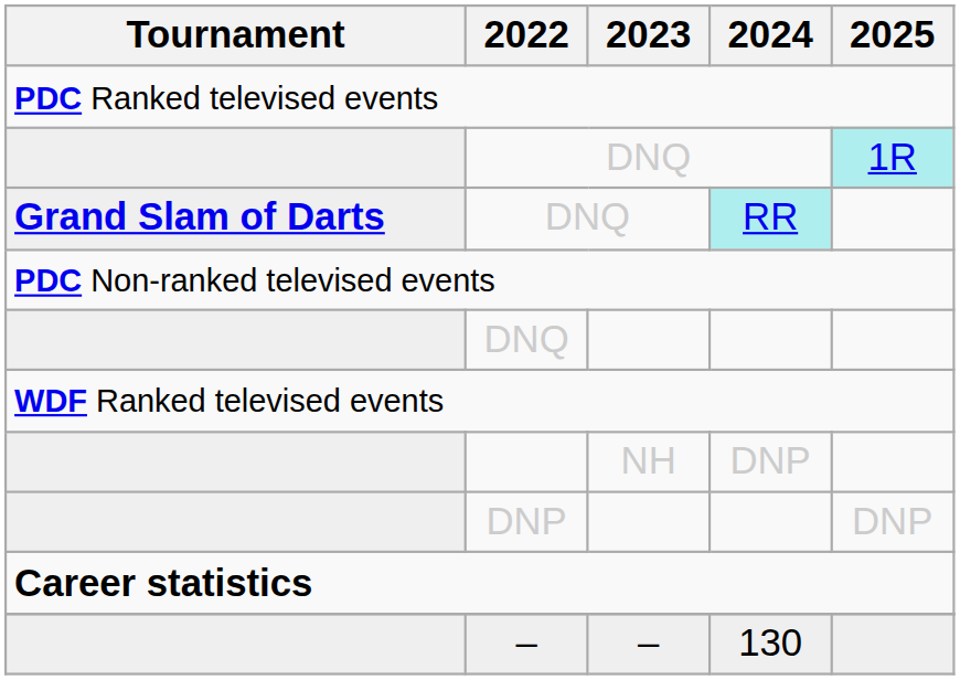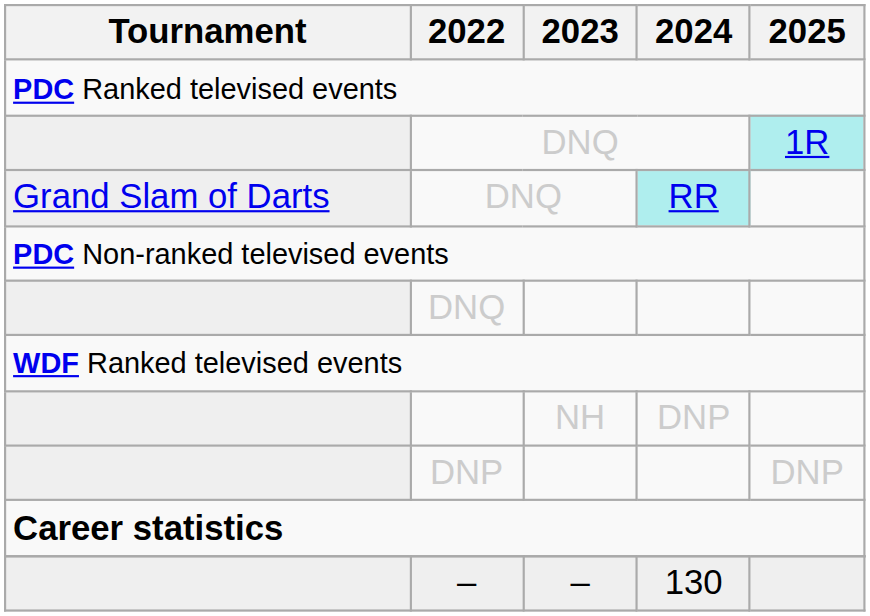RR | Tournament: bold -> normal
